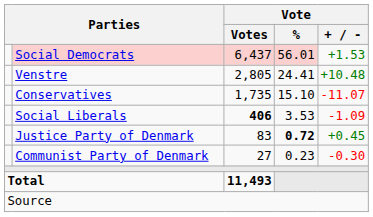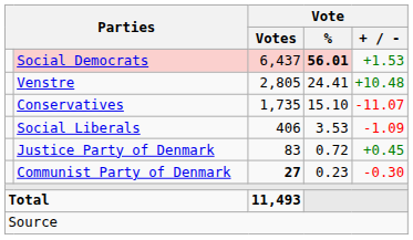Social Democrats | Vote / %: normal -> bold
Social Liberals | Vote / Votes: bold -> normal
Justice Party of Denmark | Vote / %: bold -> normal
Communist Party of Denmark | Vote / Votes: normal -> bold
